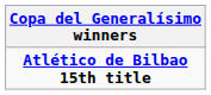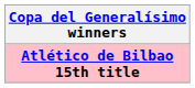row 2 | column 1: no background -> pink background
